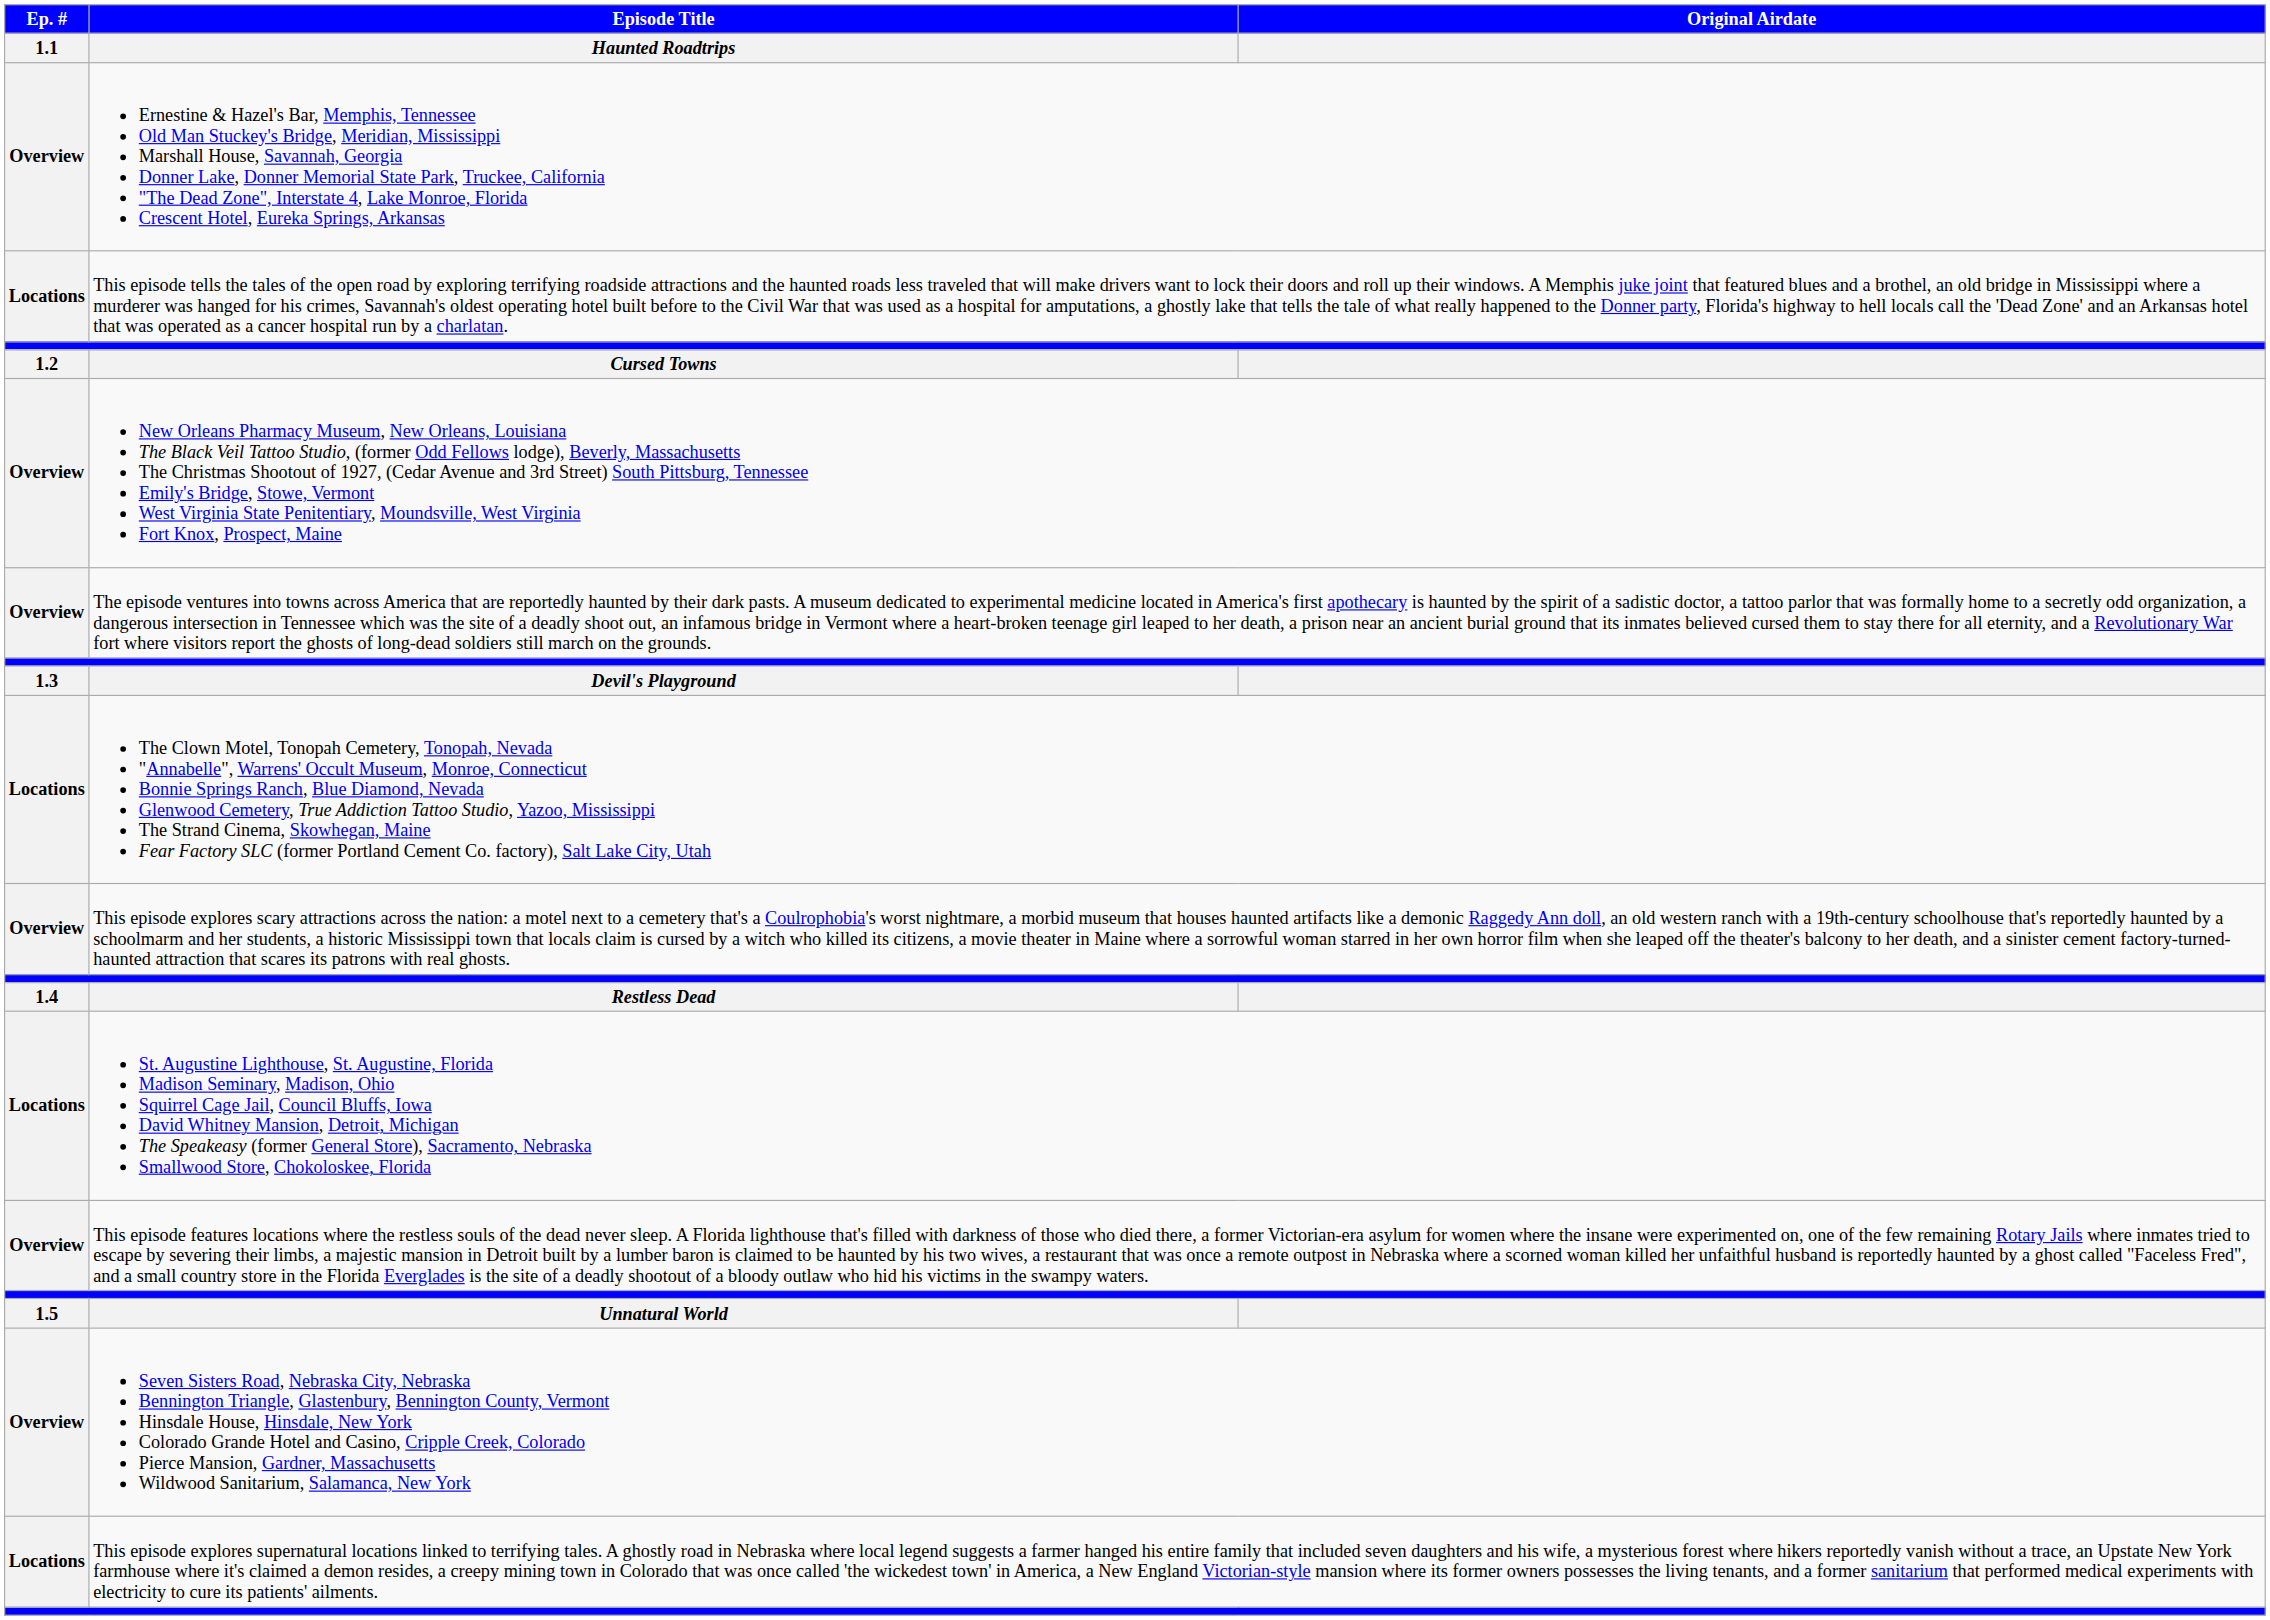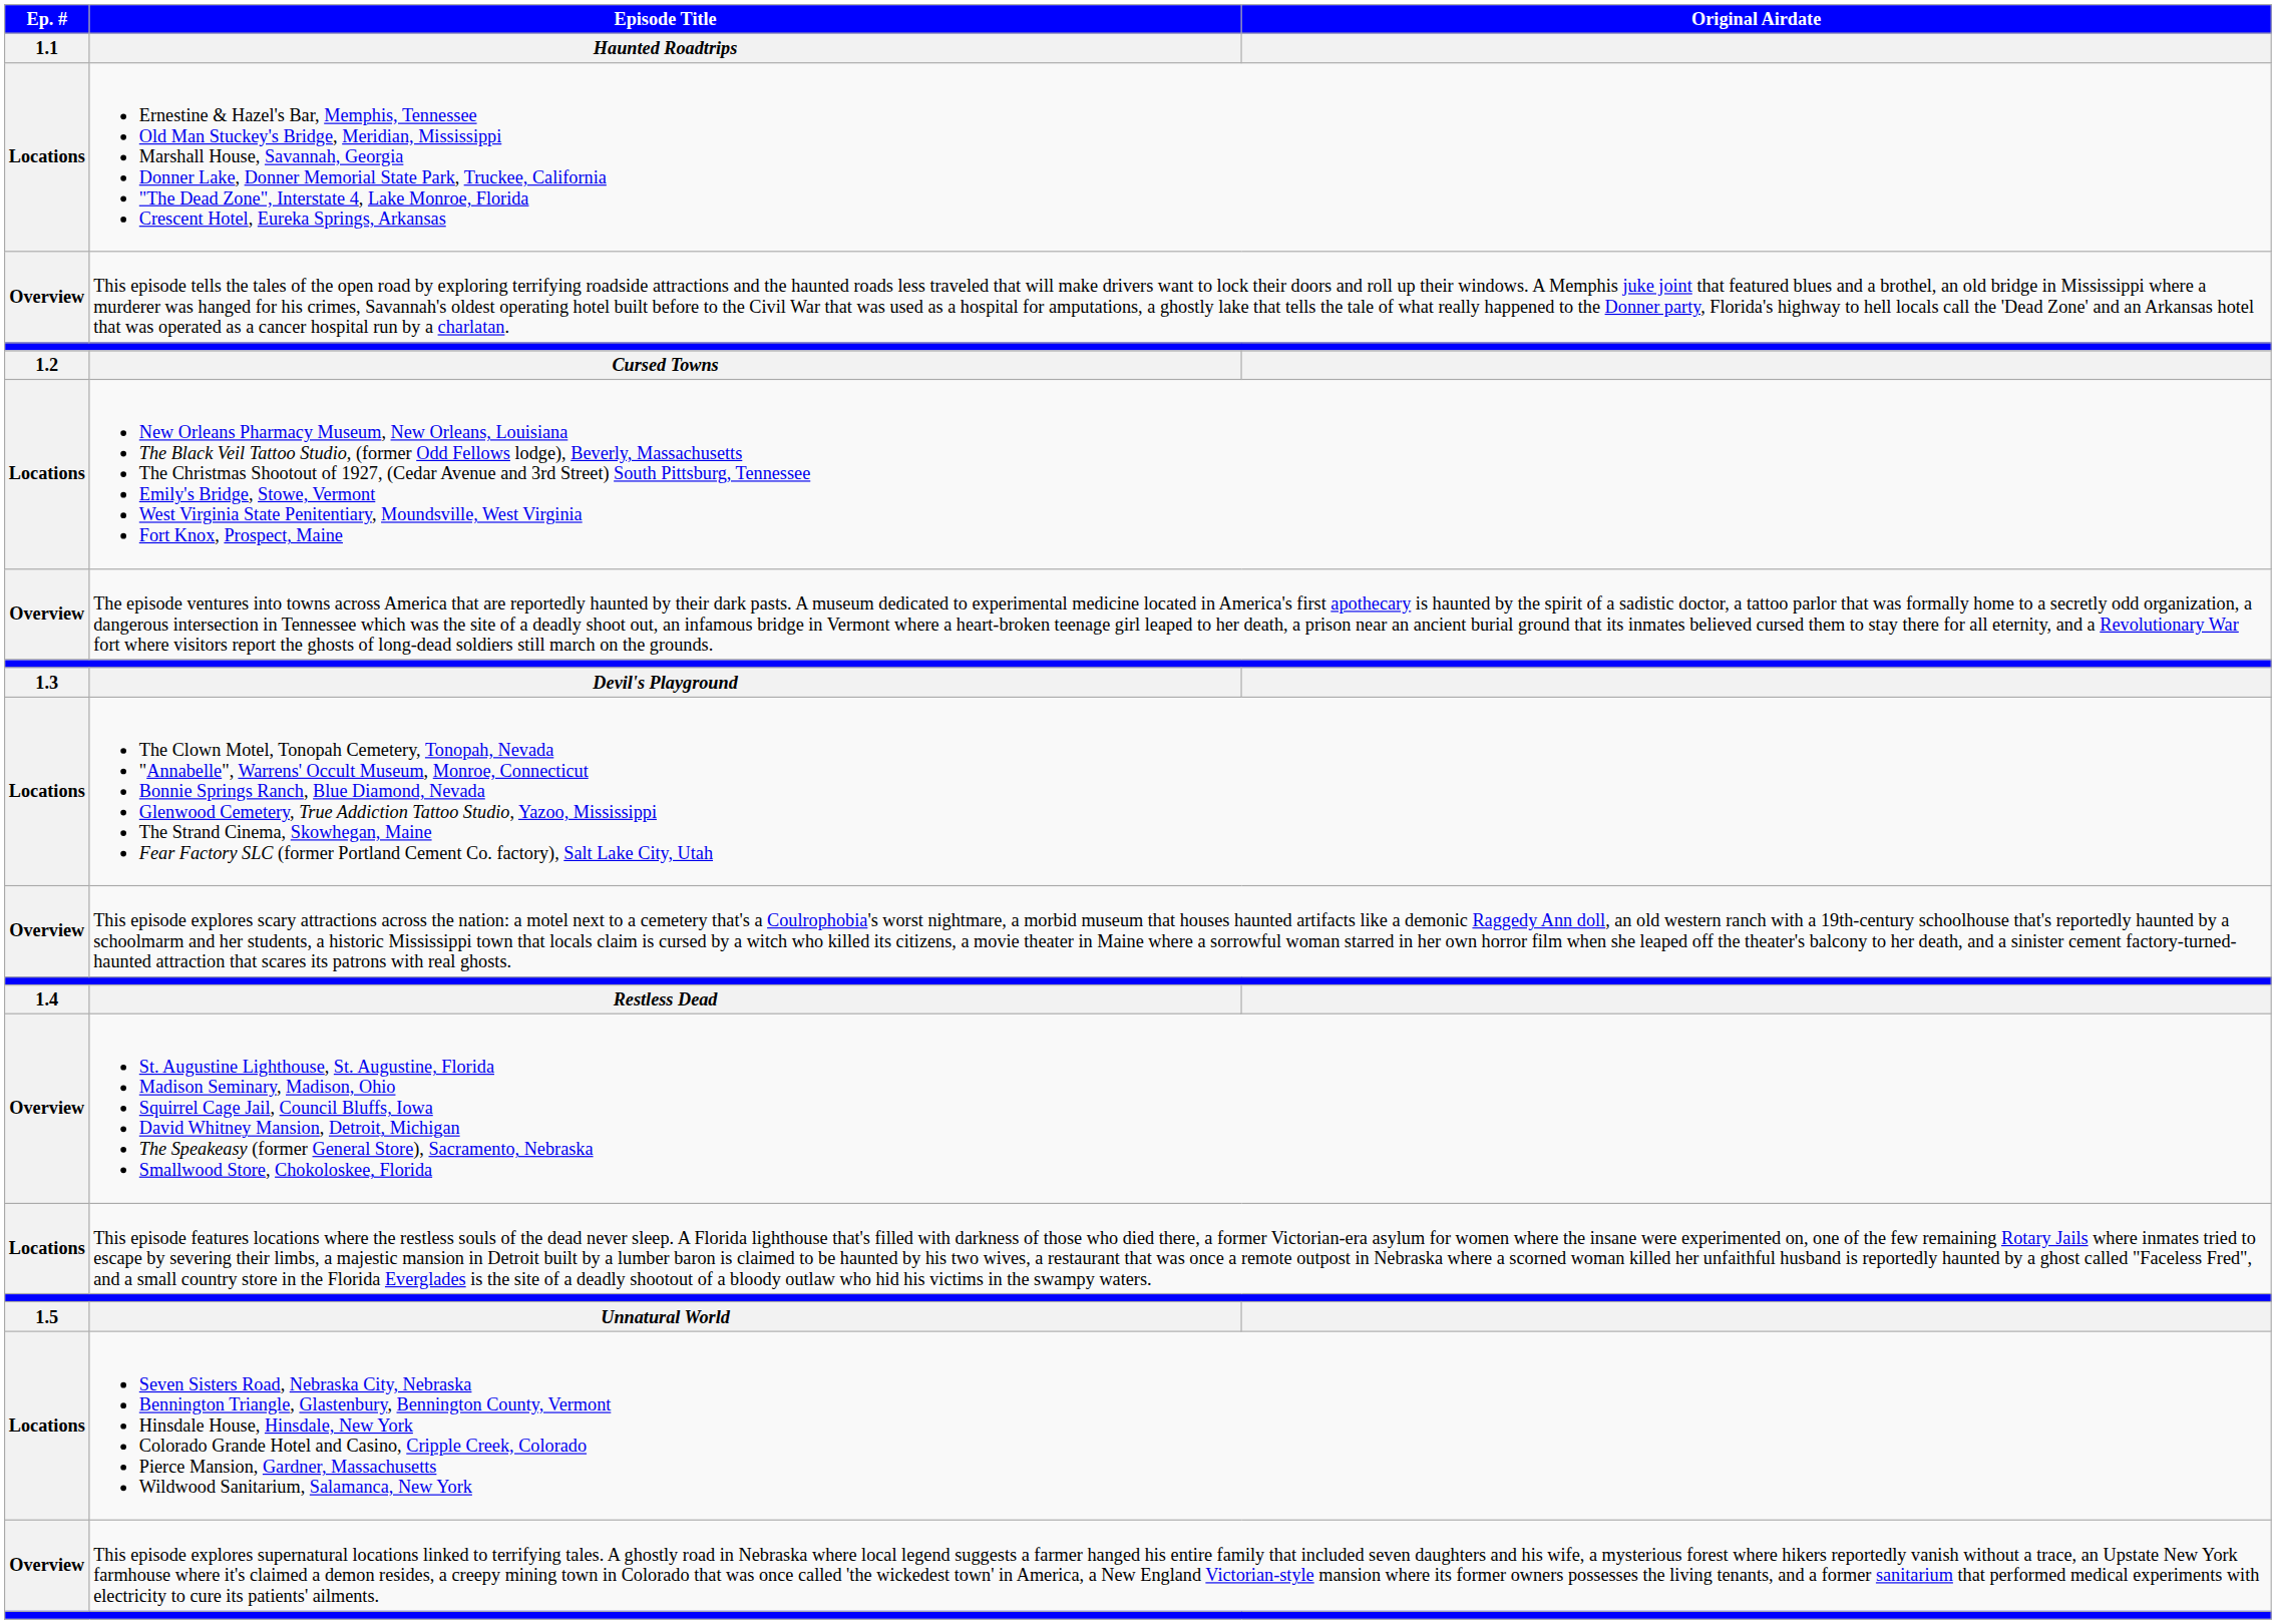row 3 | Ep. # / 1.1: Overview -> Locations
row 4 | Ep. # / 1.1: Locations -> Overview
row 7 | Ep. # / 1.1: Overview -> Locations
row 15 | Ep. # / 1.1: Locations -> Overview
row 16 | Ep. # / 1.1: Overview -> Locations
row 19 | Ep. # / 1.1: Overview -> Locations
row 20 | Ep. # / 1.1: Locations -> Overview
